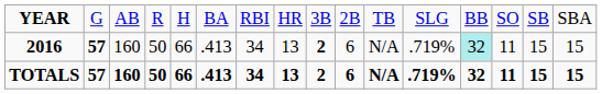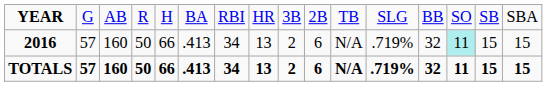2016 | column 2: bold -> normal
2016 | column 9: bold -> normal
2016 | column 13: paleturquoise background -> no background
2016 | column 14: no background -> paleturquoise background
